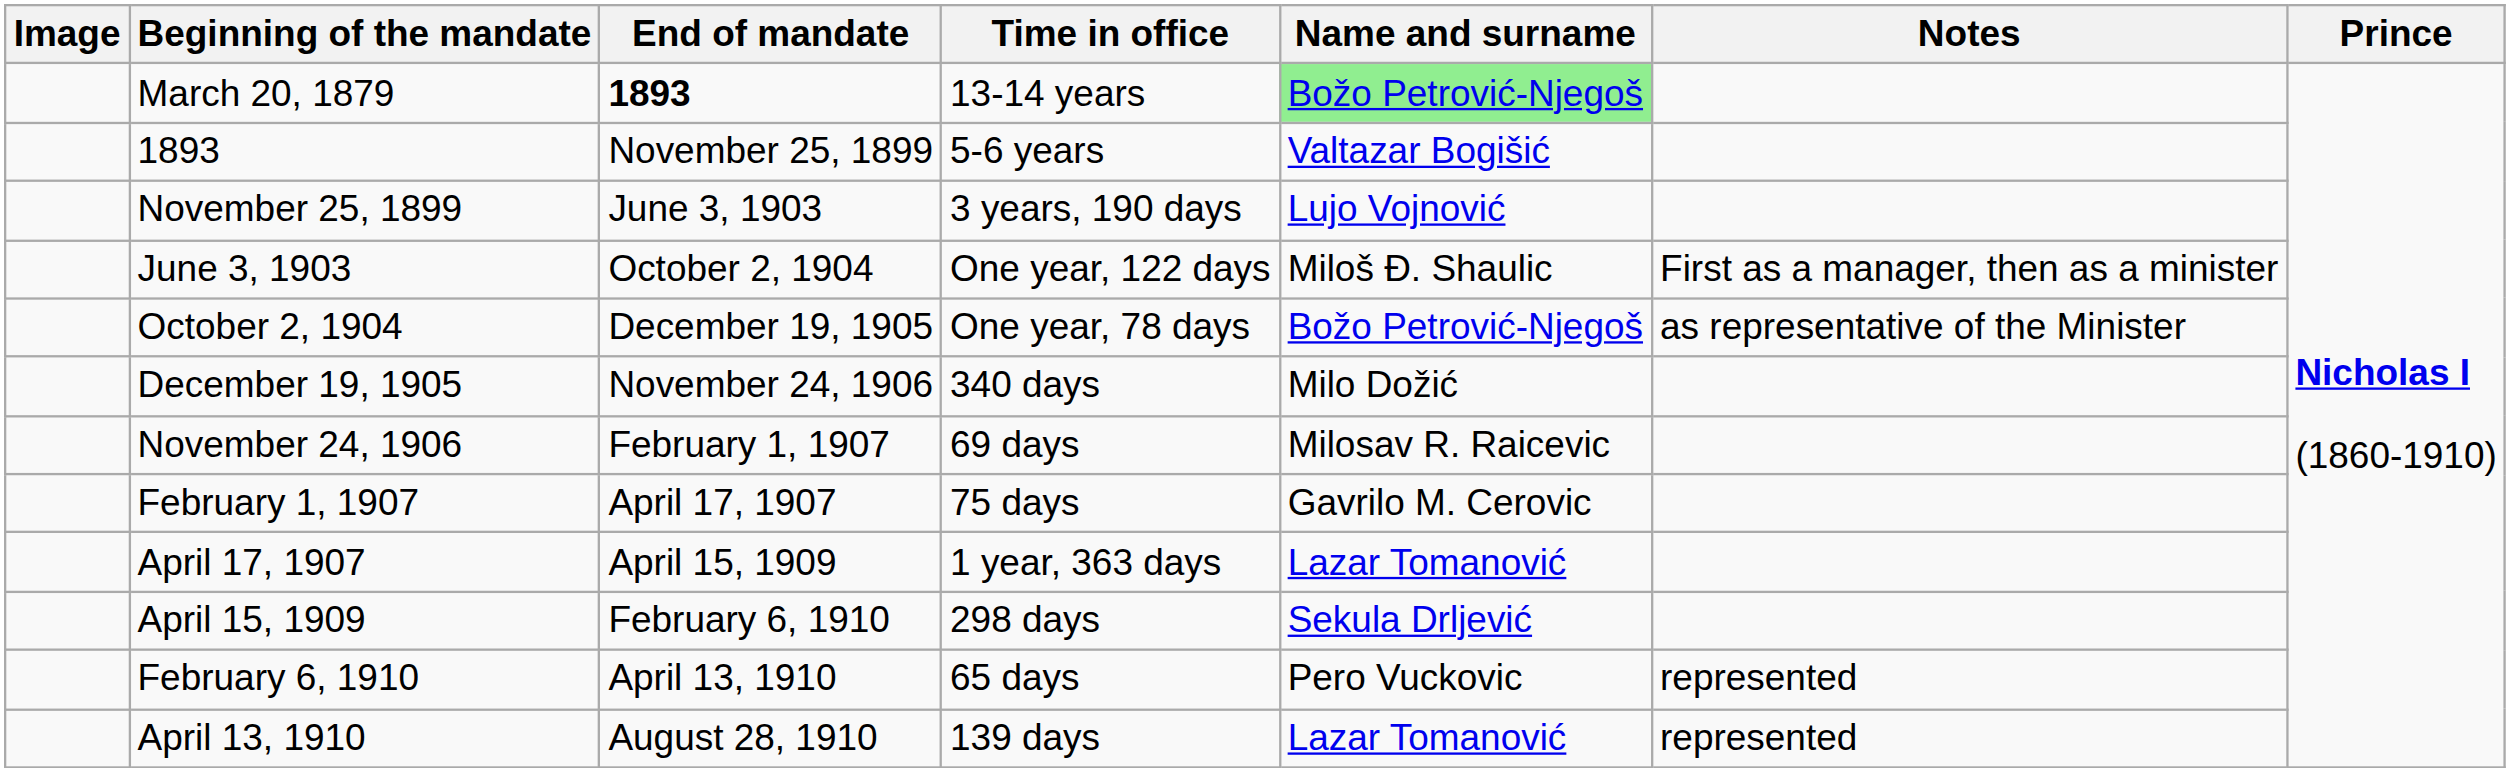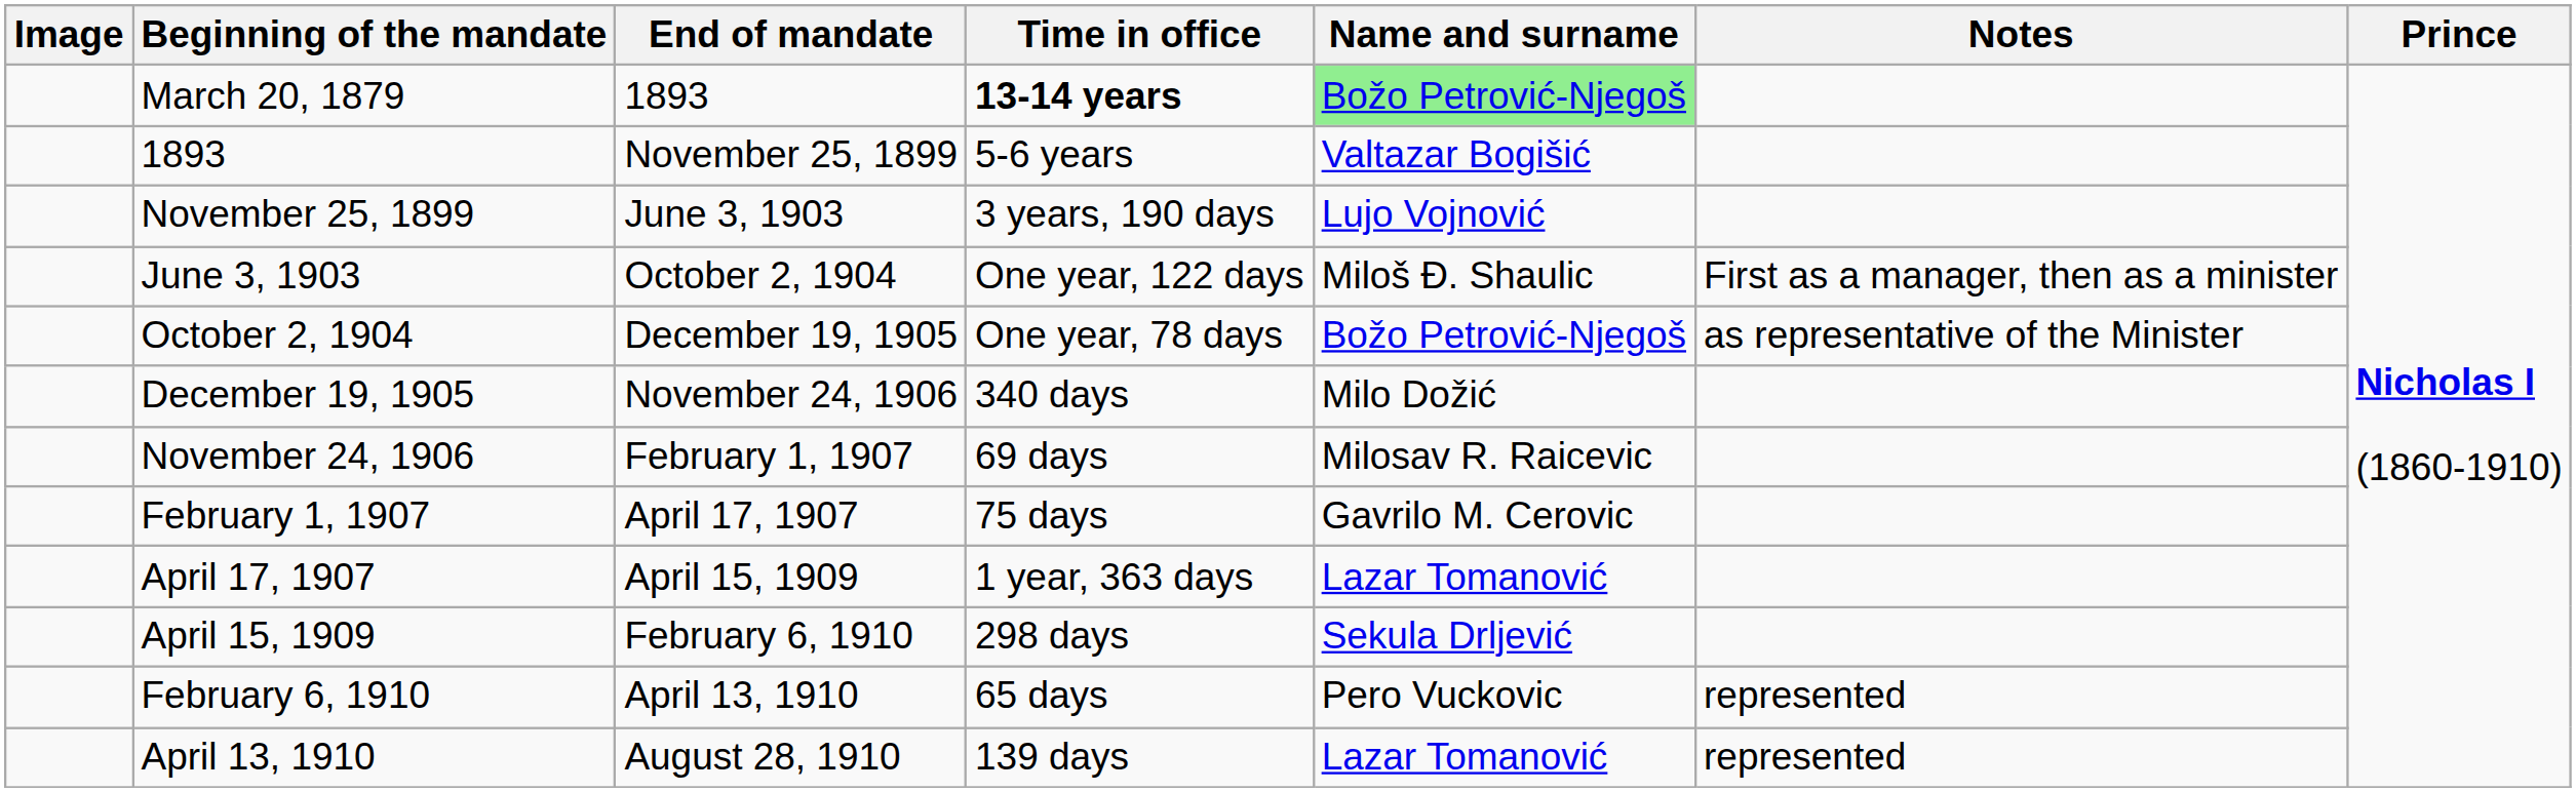March 20, 1879 | End of mandate: bold -> normal
March 20, 1879 | Time in office: normal -> bold
